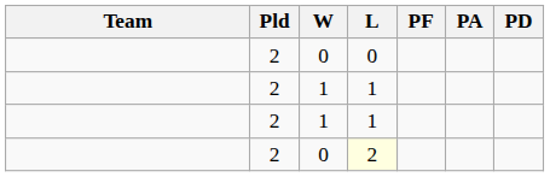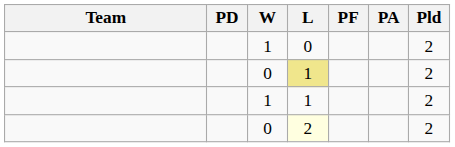columns swapped: Pld <-> PD
row 2 | W: 0 -> 1
row 3 | W: 1 -> 0
row 3 | L: no background -> khaki background
